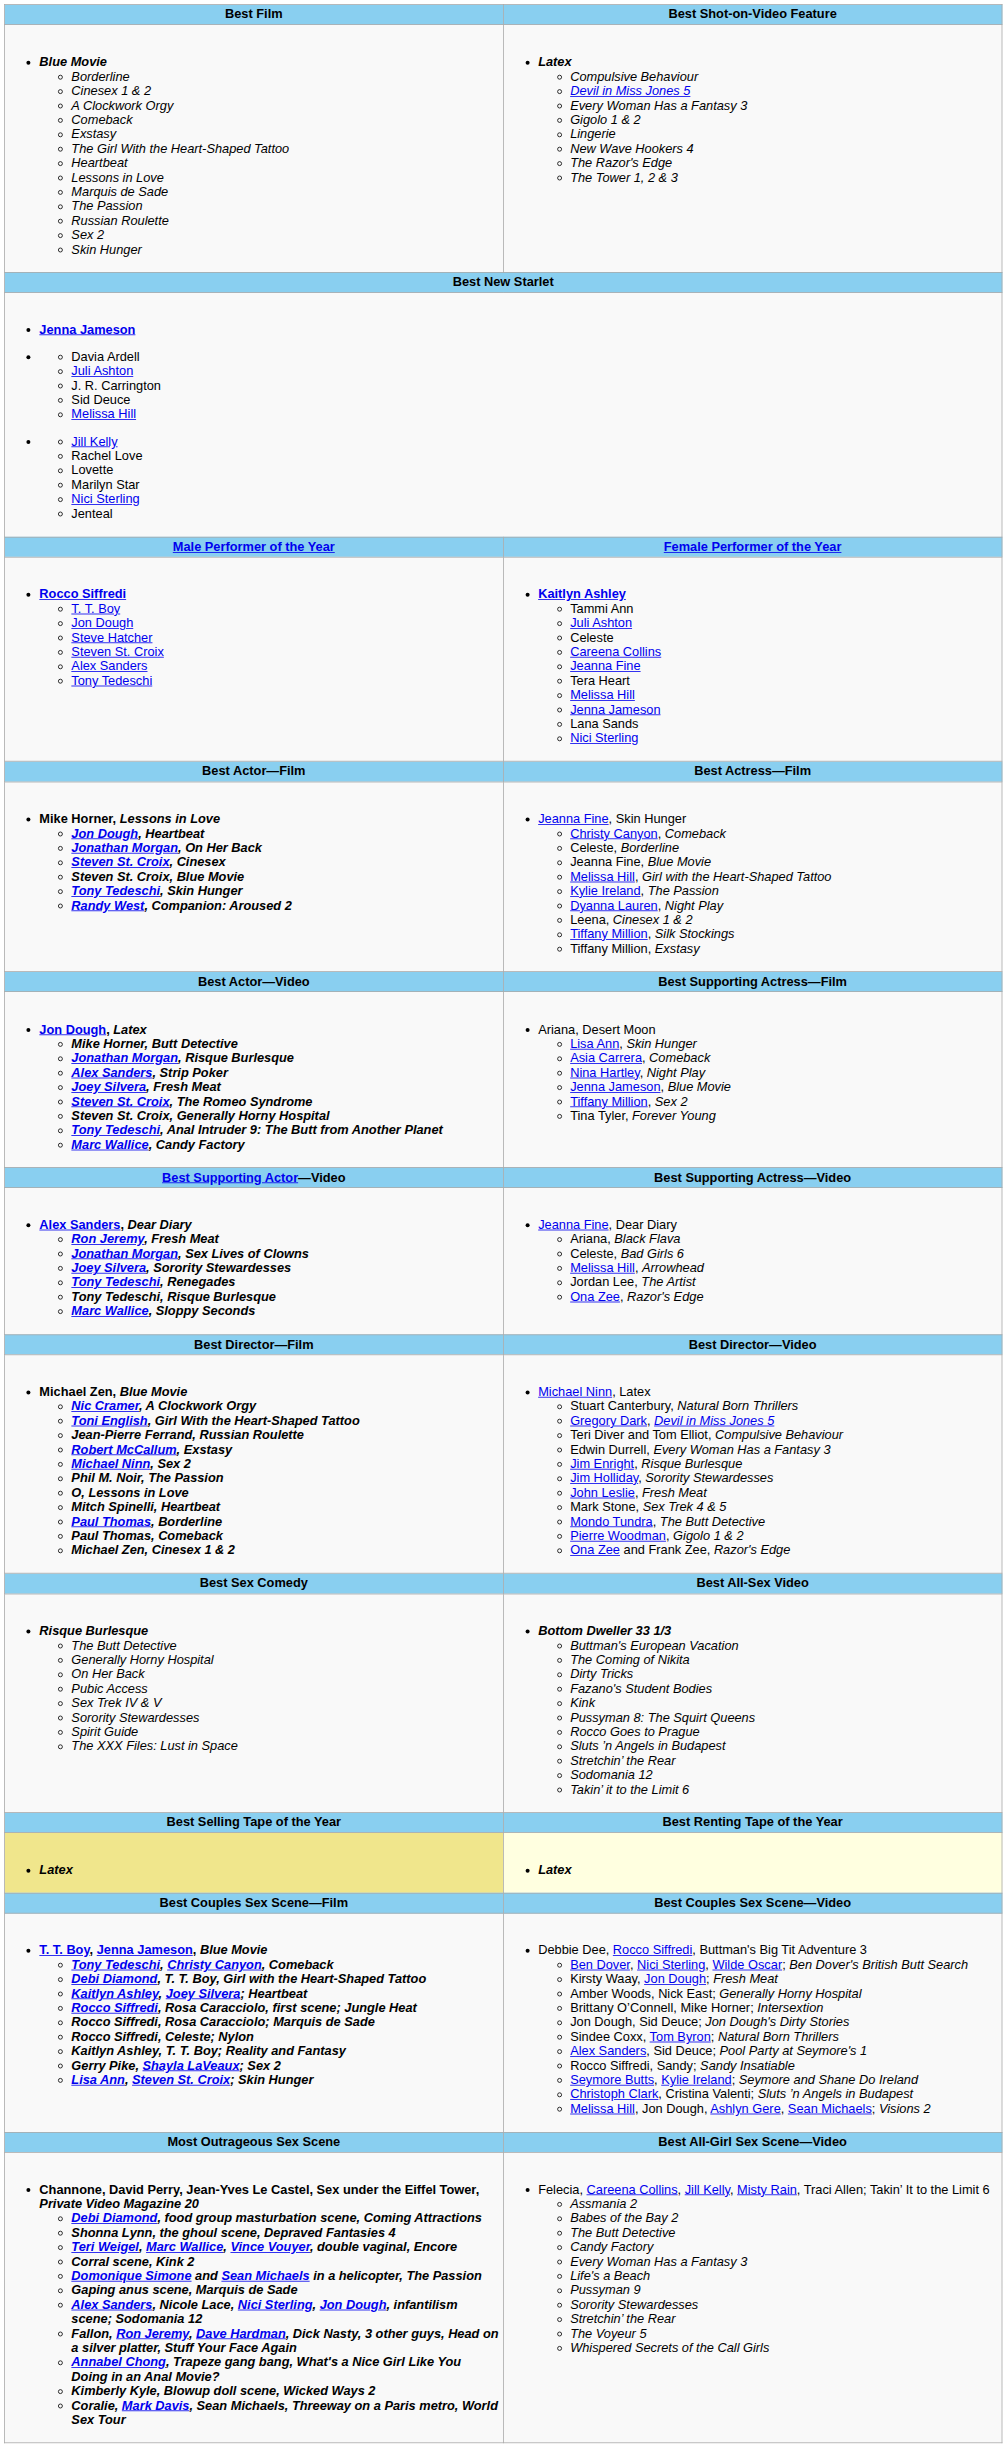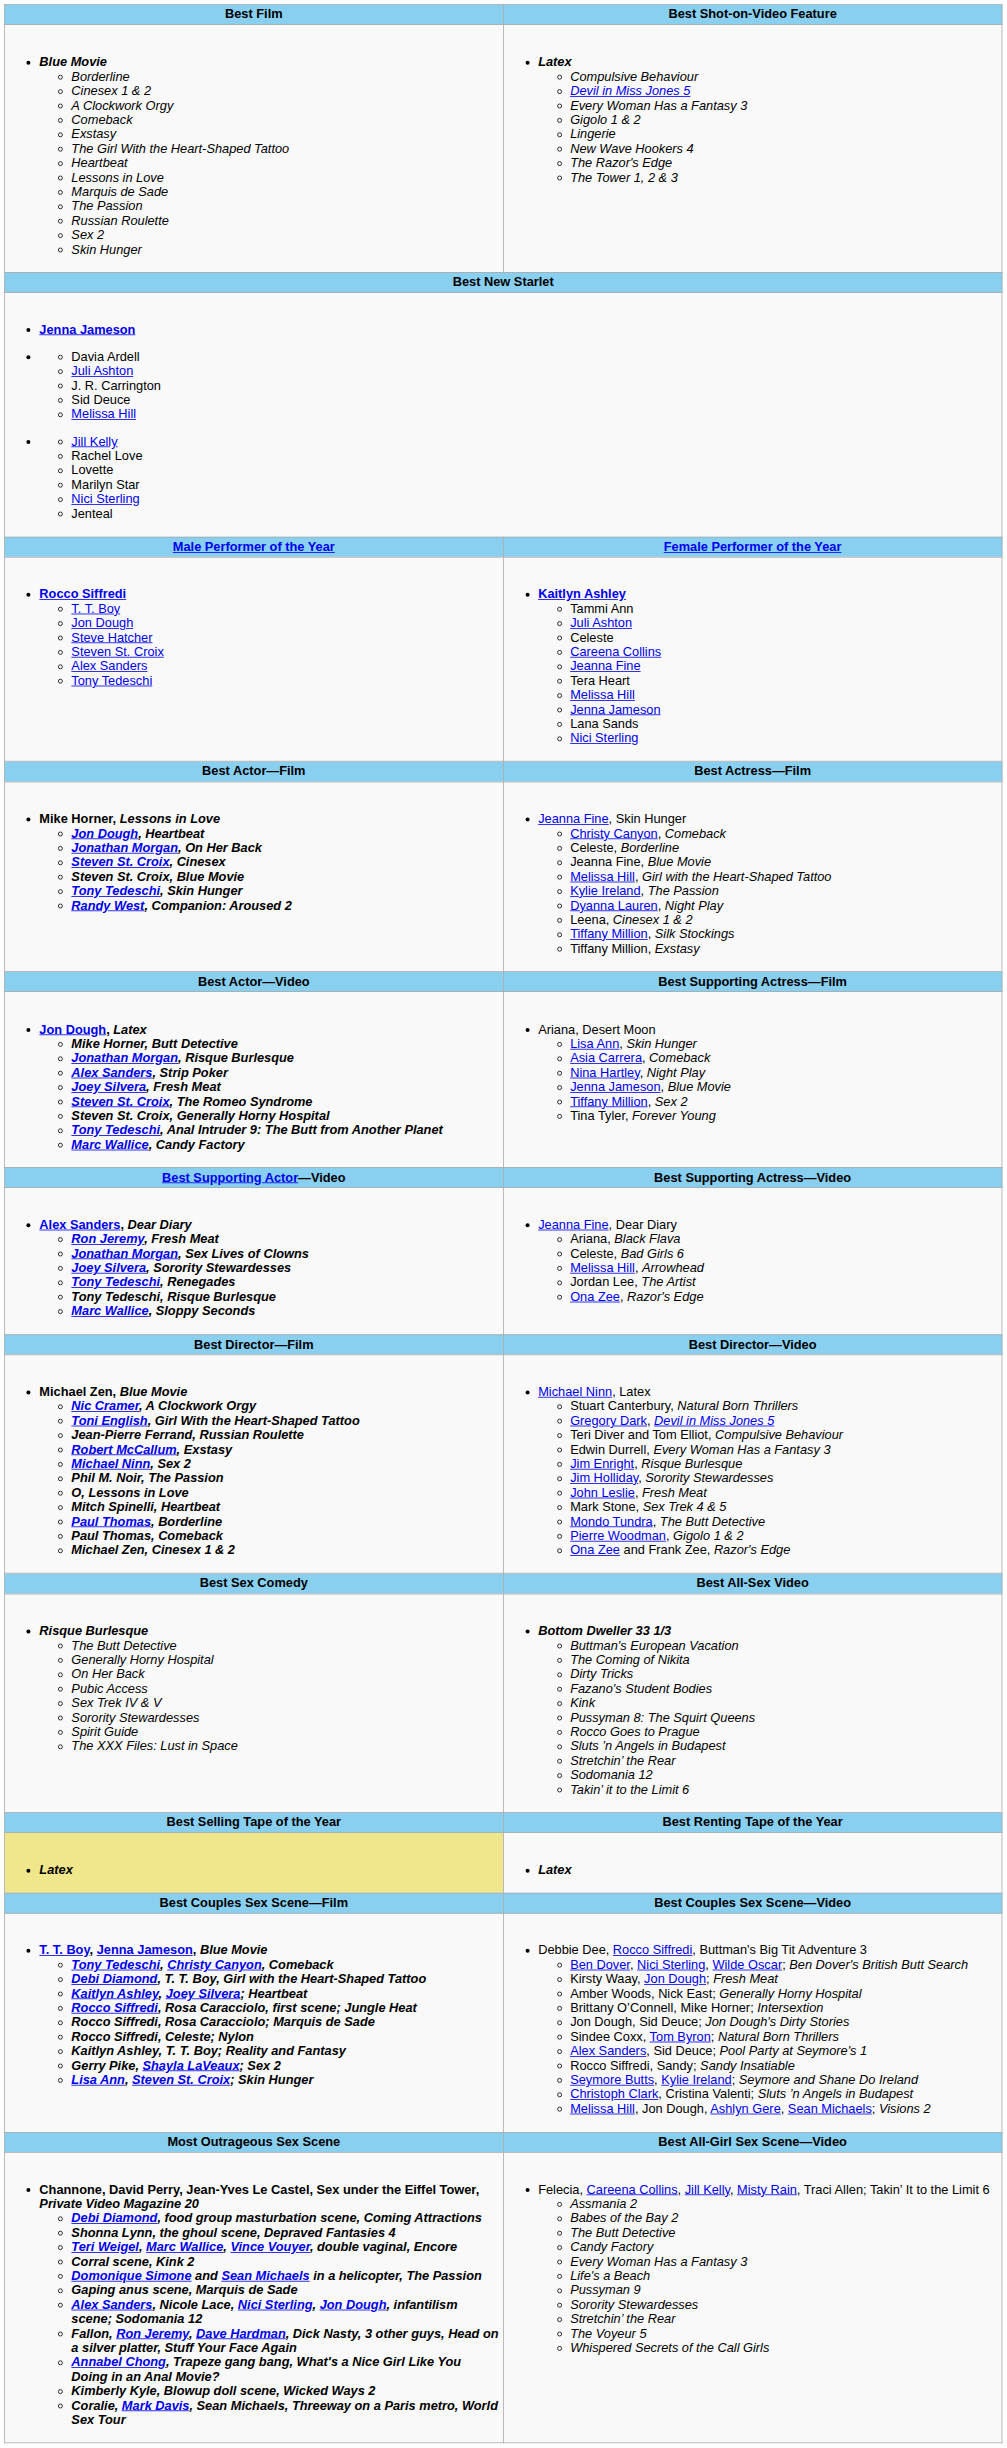row 18 | Best Shot-on-Video Feature: lightyellow background -> no background
